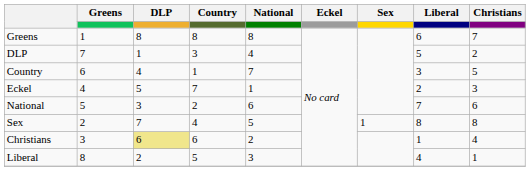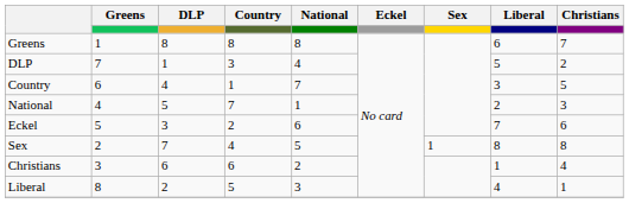row 6 | column 1: Eckel -> National
row 7 | column 1: National -> Eckel
row 9 | DLP: khaki background -> no background
